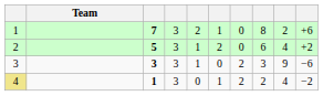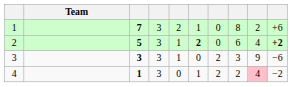row 3 | column 6: normal -> bold
row 3 | column 10: normal -> bold
row 5 | column 1: khaki background -> no background
row 5 | column 9: no background -> pink background
